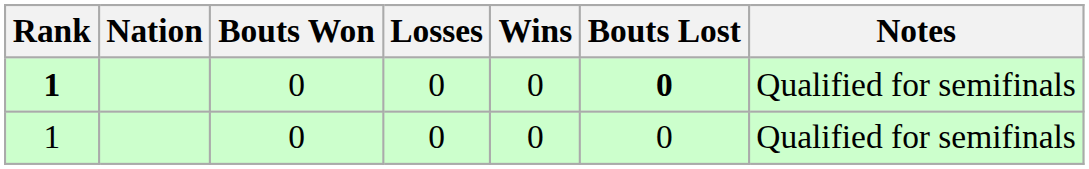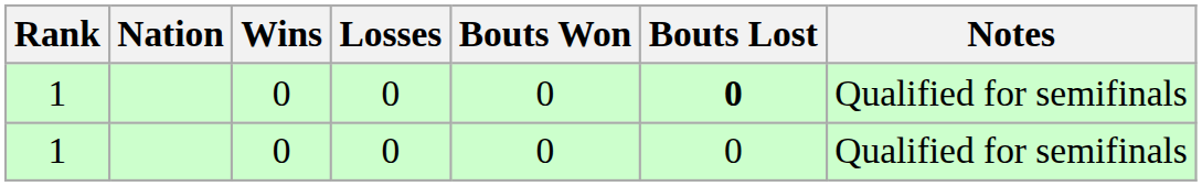columns swapped: Wins <-> Bouts Won
row 2 | Rank: bold -> normal
